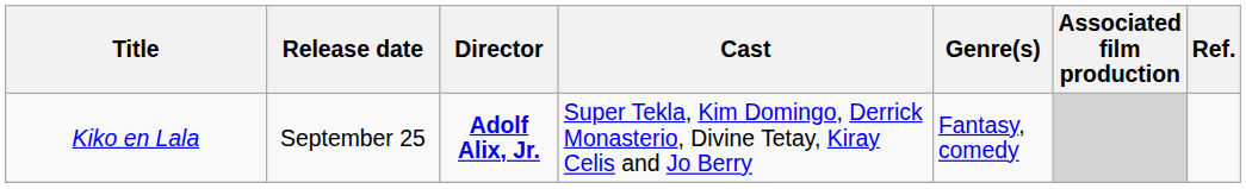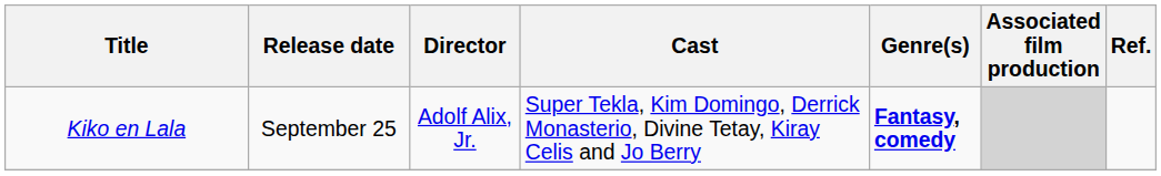Kiko en Lala | Director: bold -> normal
Kiko en Lala | Genre(s): normal -> bold
